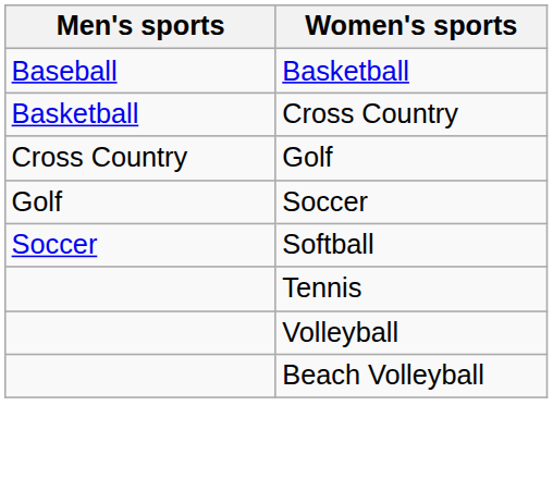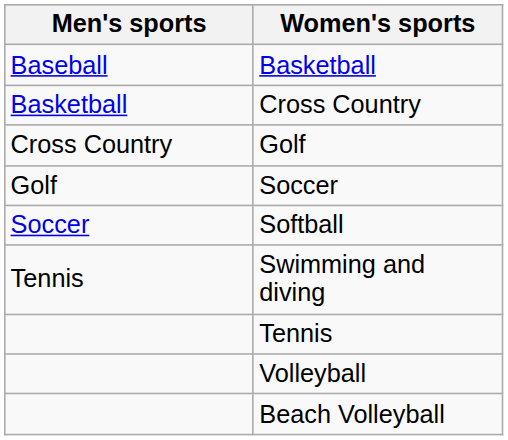+ row: Tennis | Swimming and diving
